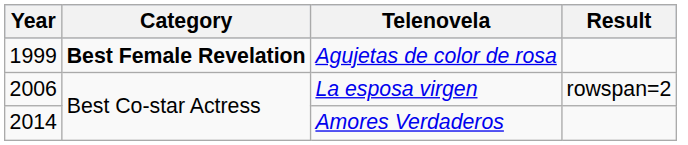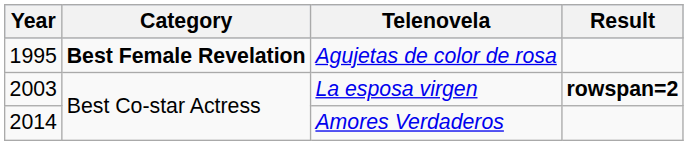Agujetas de color de rosa | Year: 1999 -> 1995
La esposa virgen | Year: 2006 -> 2003
La esposa virgen | Result: normal -> bold
